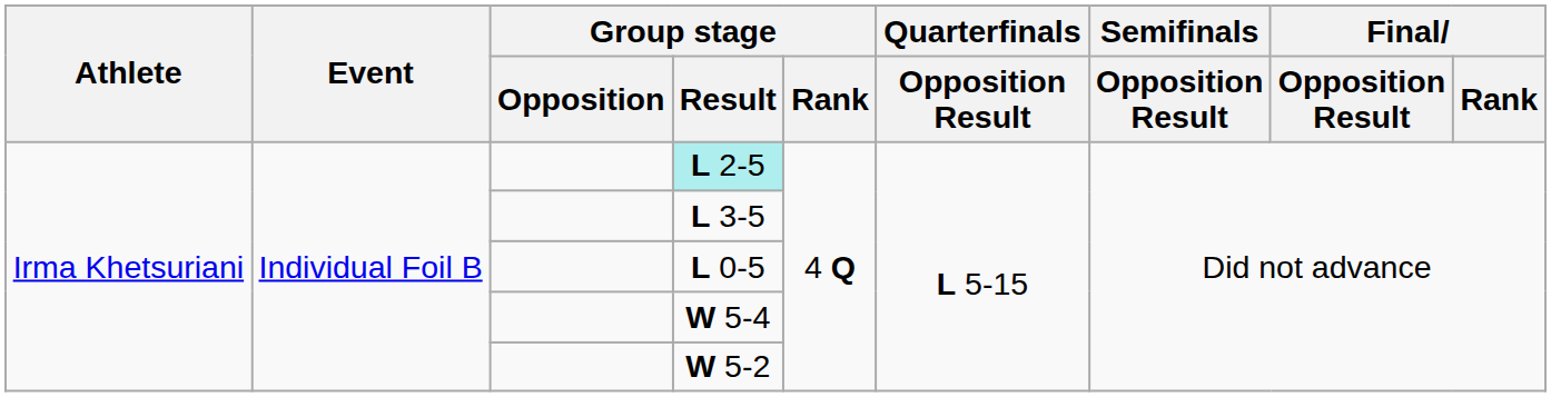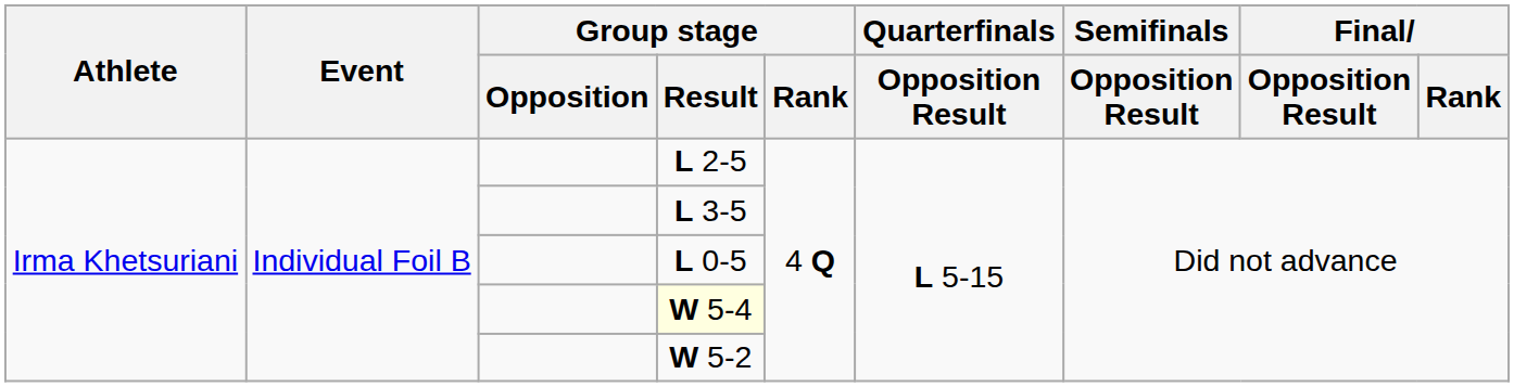L 2-5 | Group stage / Result: paleturquoise background -> no background
W 5-4 | Group stage / Result: no background -> lightyellow background
